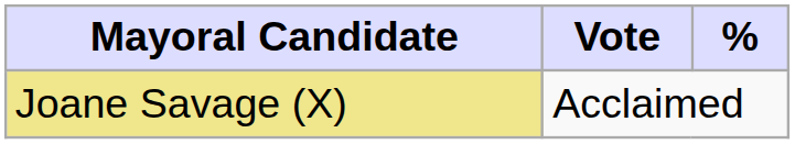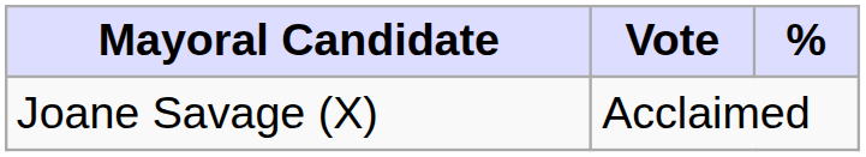Joane Savage (X) | Mayoral Candidate: khaki background -> no background
